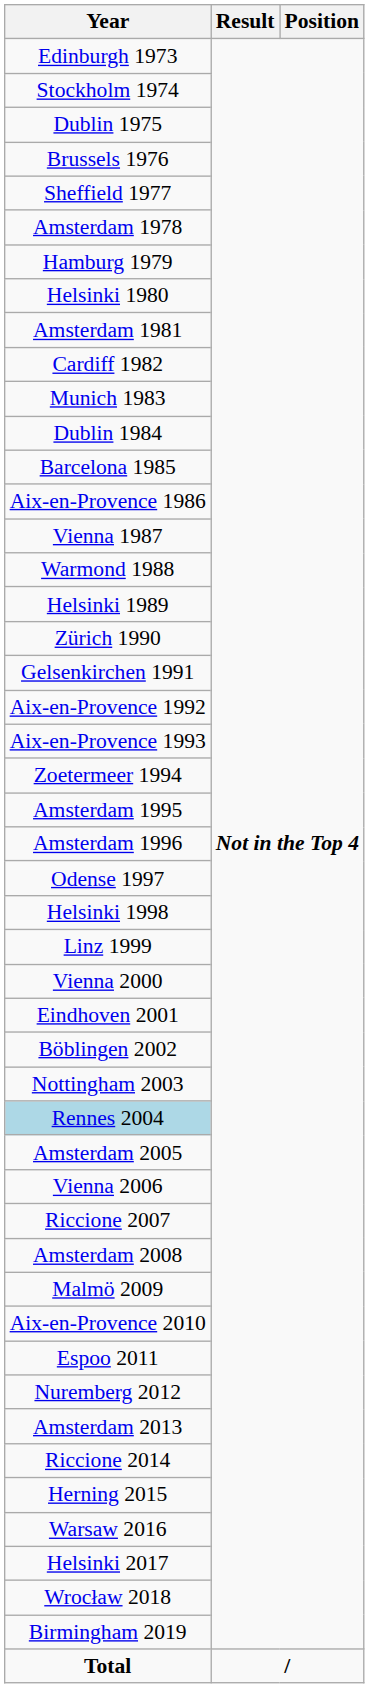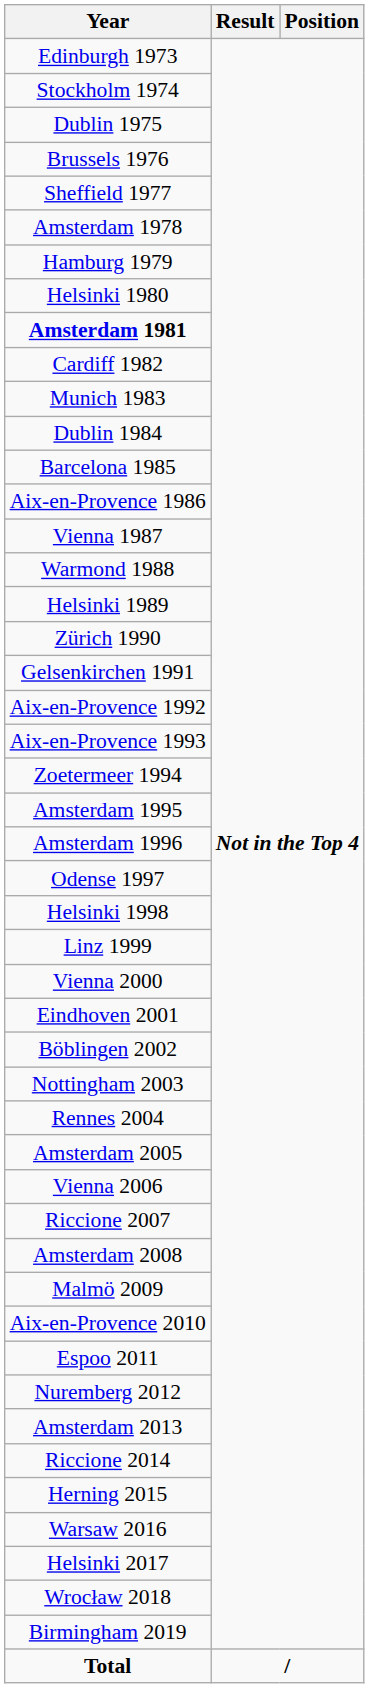Amsterdam 1981 | Year: normal -> bold
Rennes 2004 | Year: lightblue background -> no background
